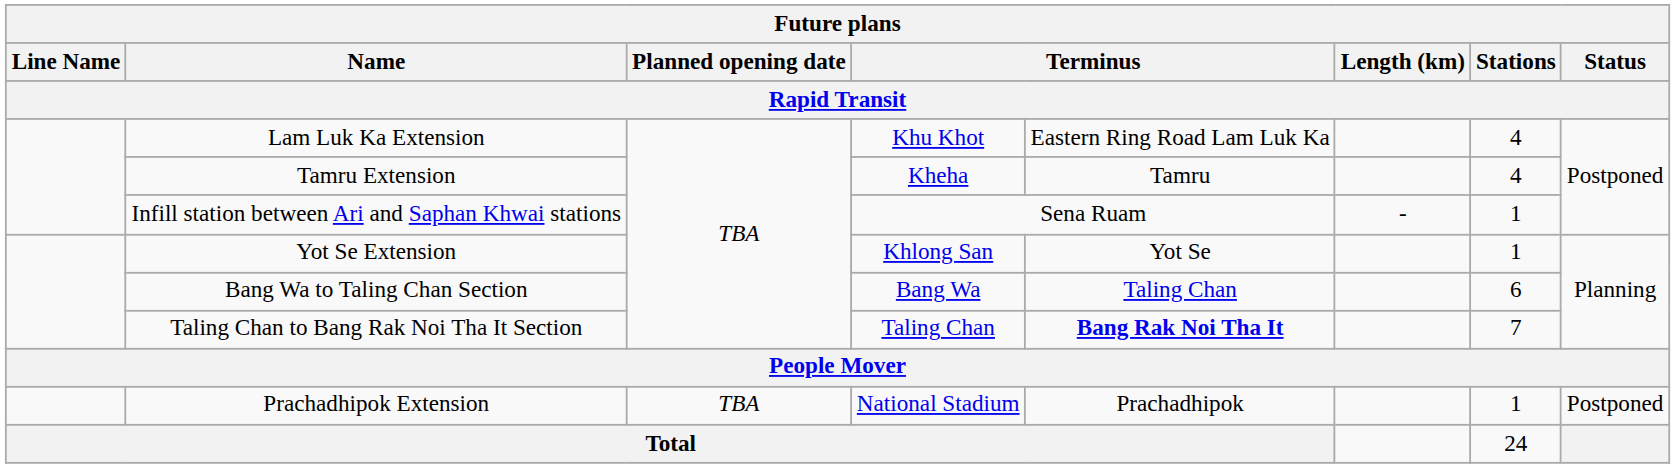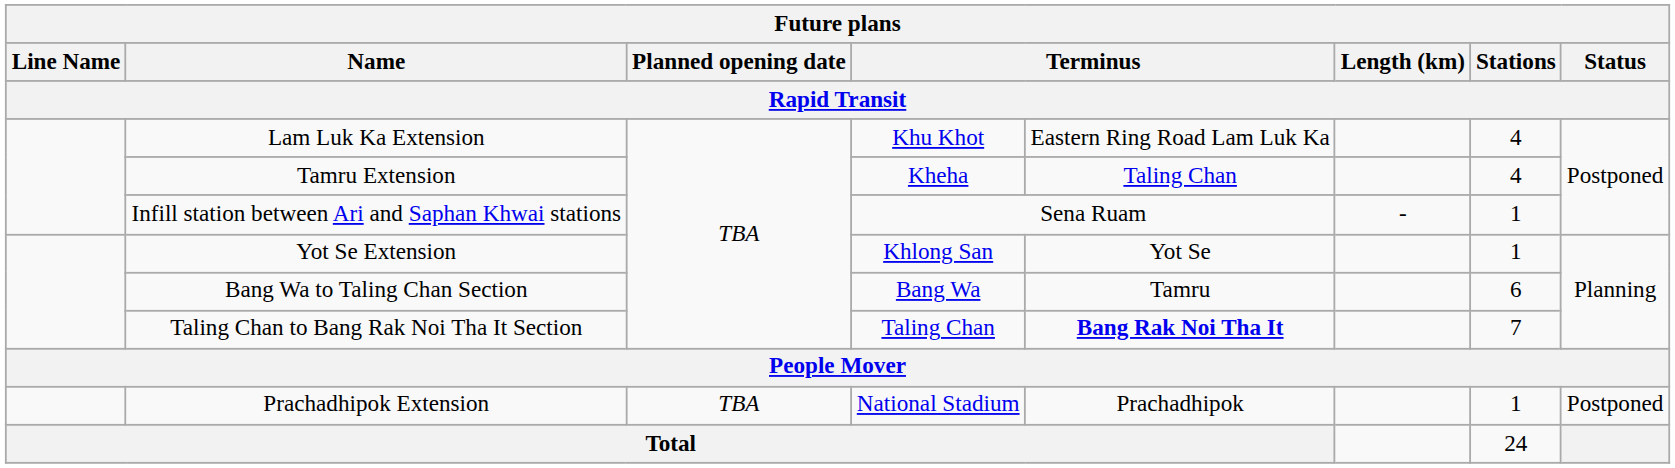Tamru Extension | column 5: Tamru -> Taling Chan
Bang Wa to Taling Chan Section | column 5: Taling Chan -> Tamru
